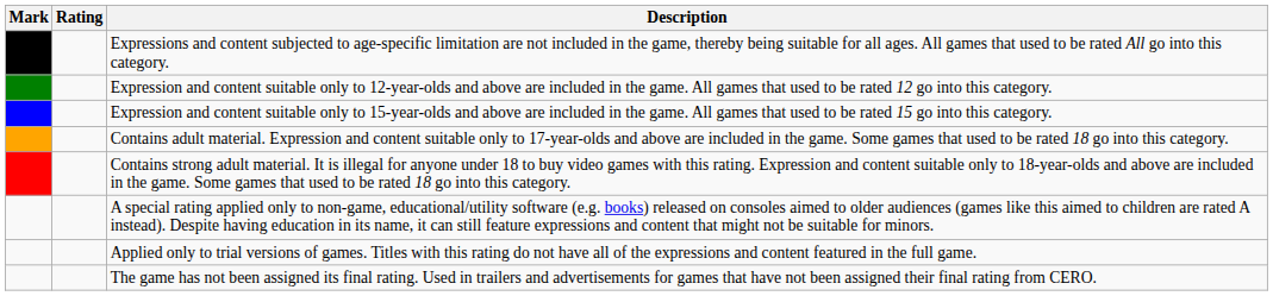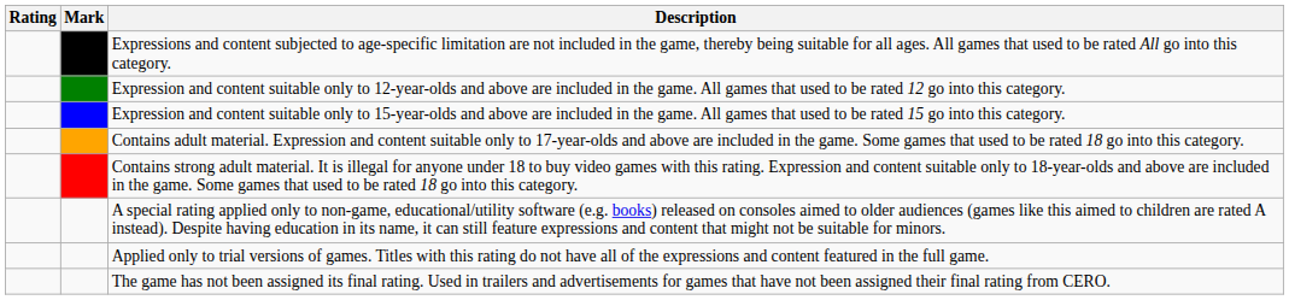columns swapped: Mark <-> Rating
